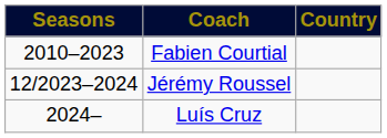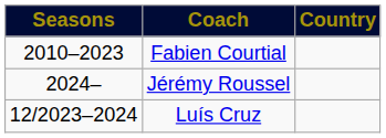Jérémy Roussel | Seasons: 12/2023–2024 -> 2024–
Luís Cruz | Seasons: 2024– -> 12/2023–2024
